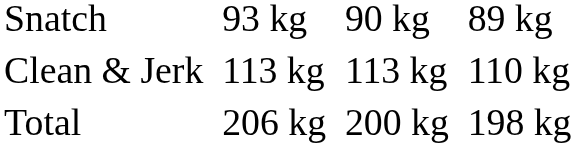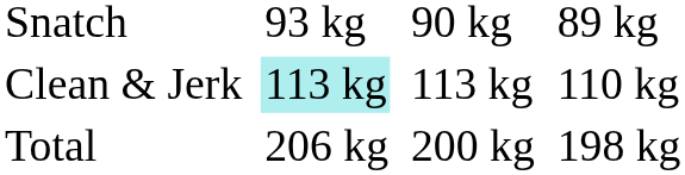Clean & Jerk | column 2: no background -> paleturquoise background
